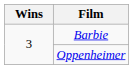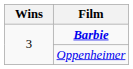Barbie | Film: normal -> bold
